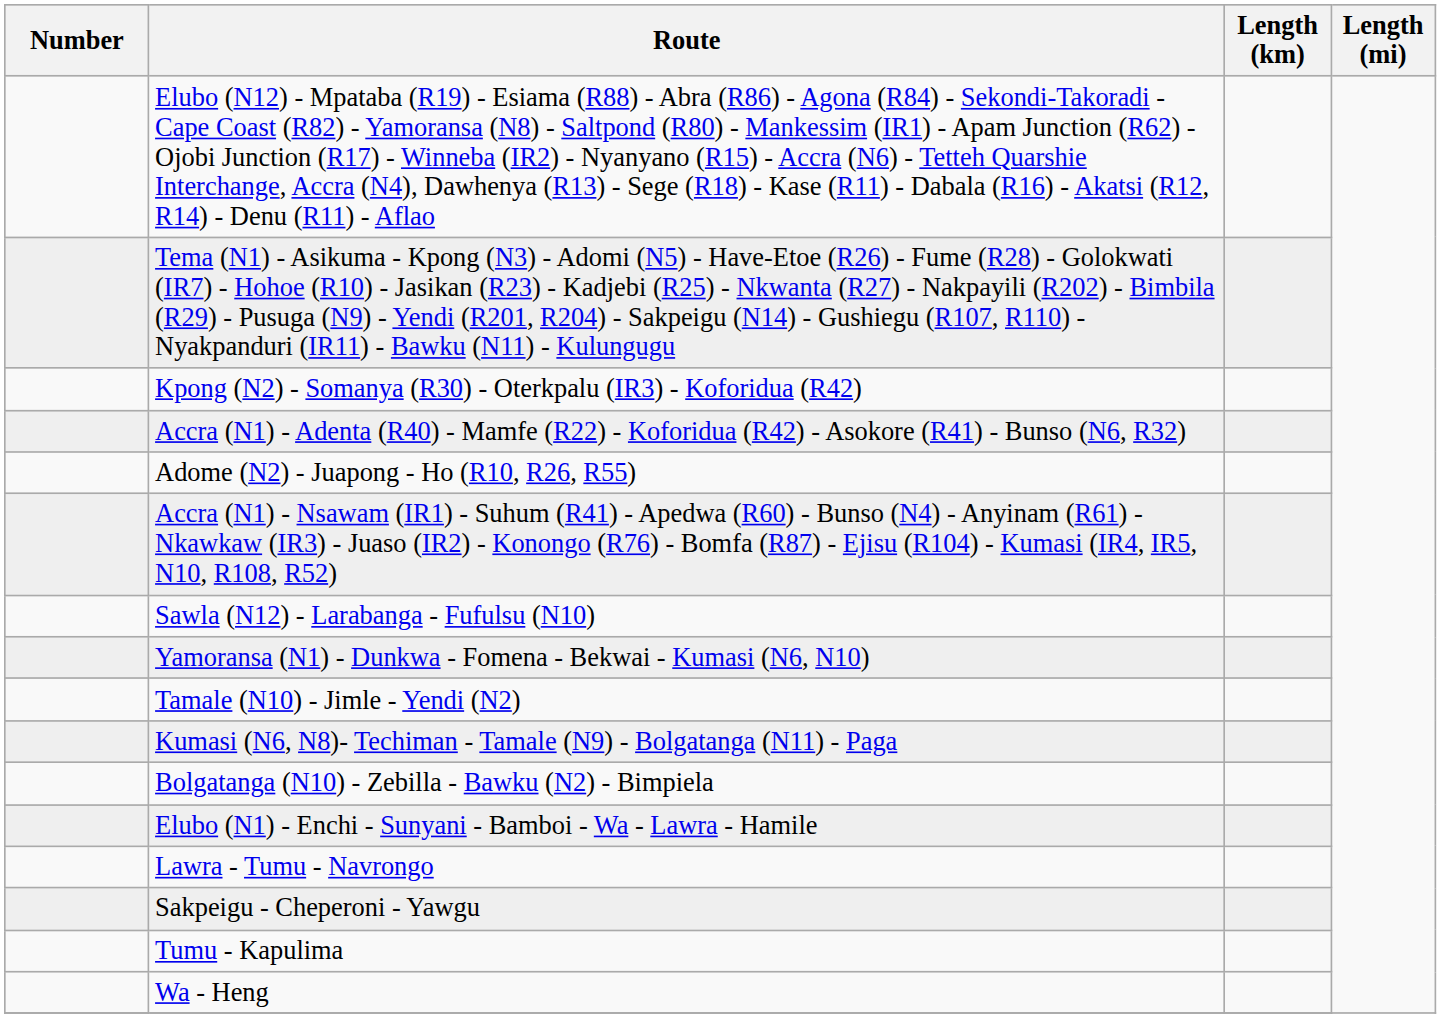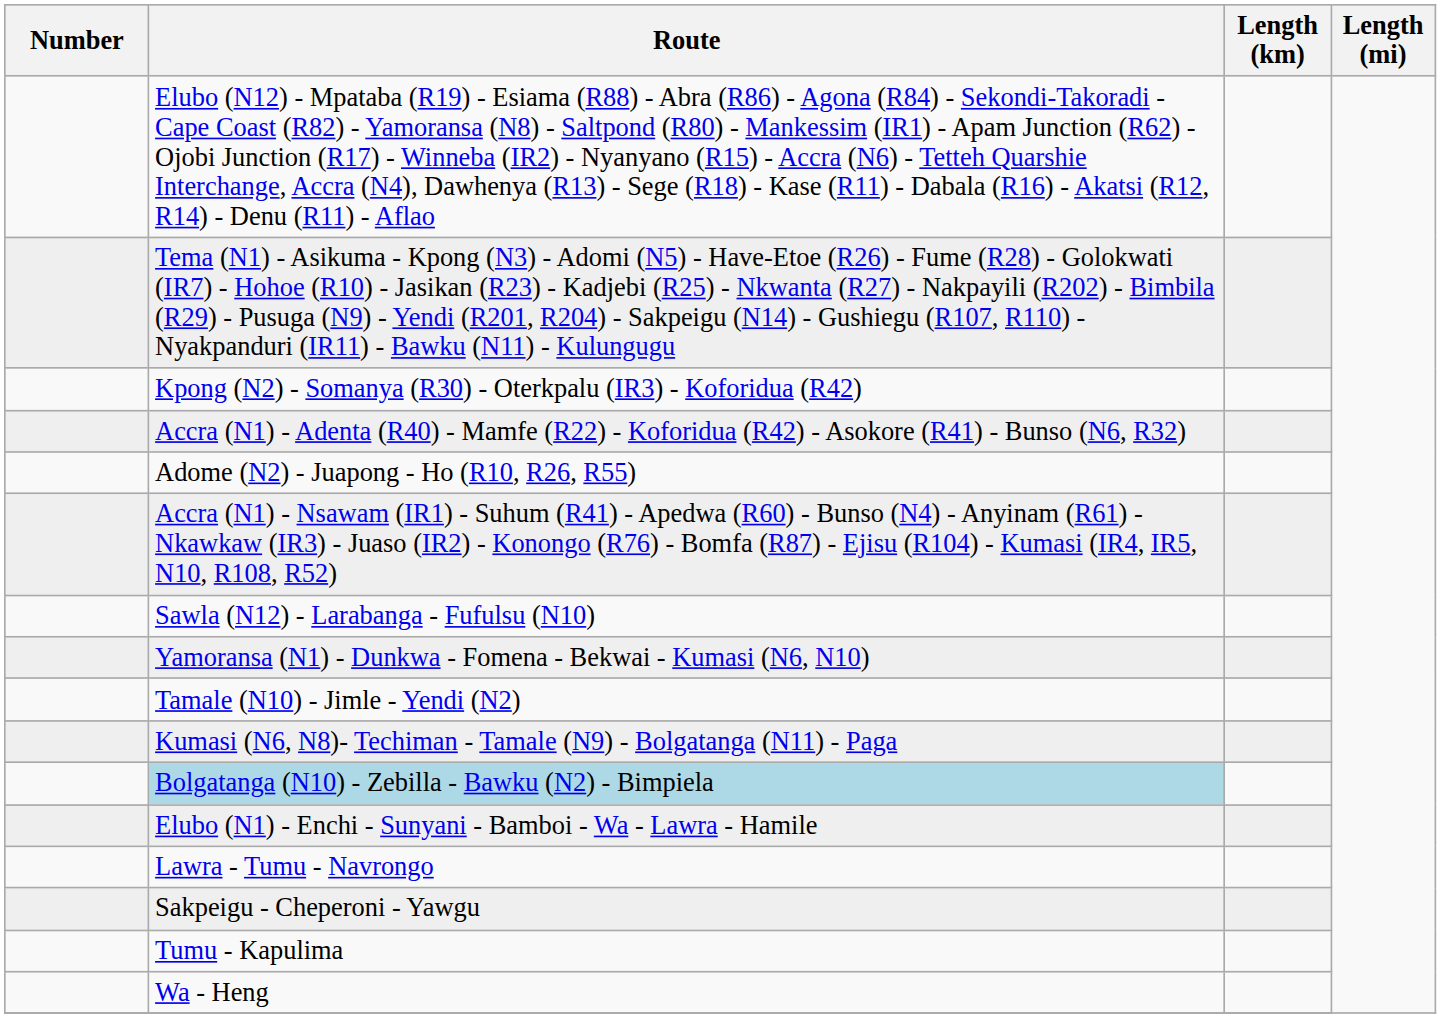Bolgatanga (N10) - Zebilla - Bawku (N2) - Bimpiela | Route: no background -> lightblue background
